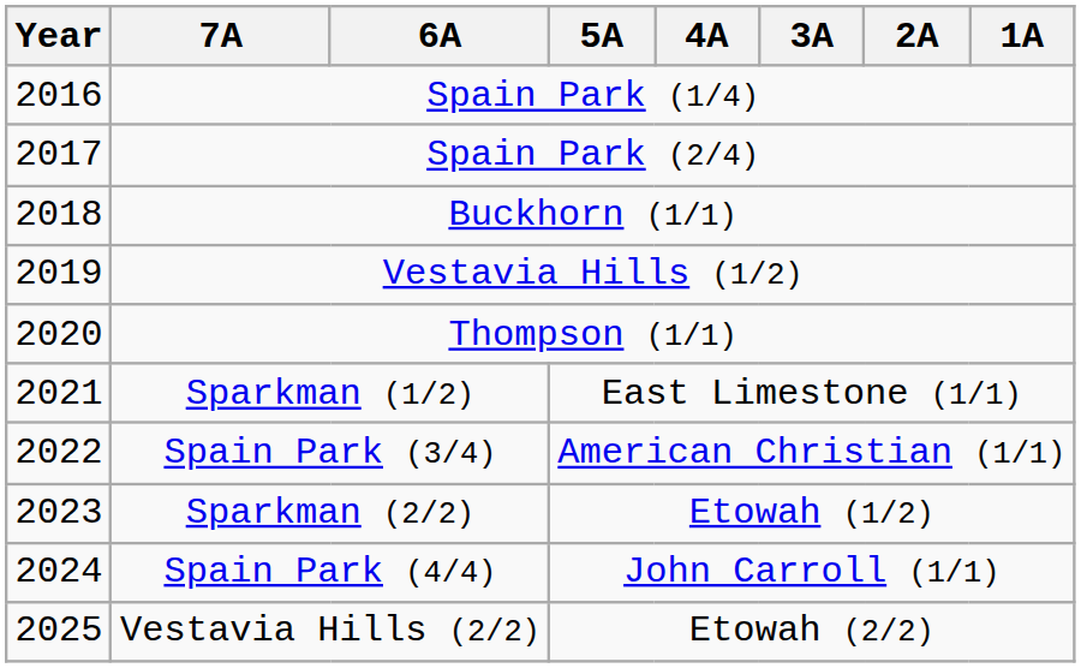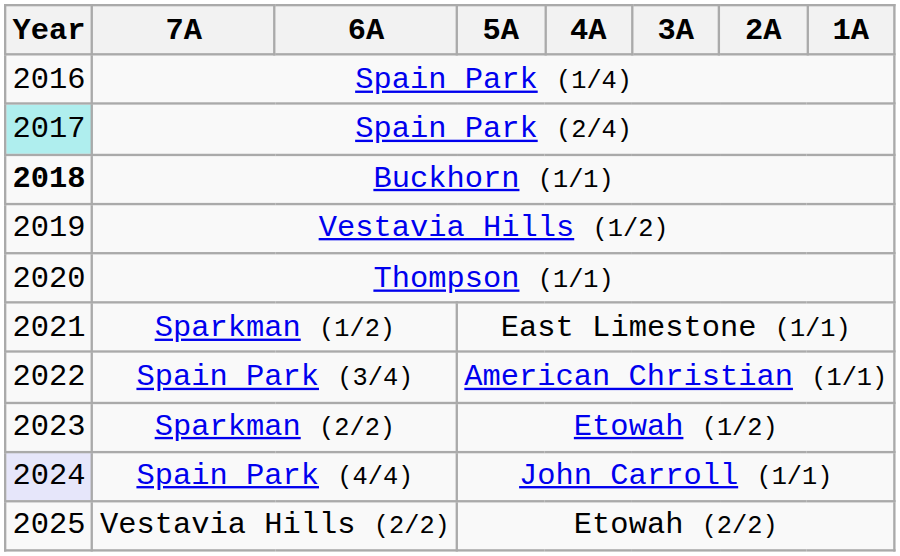Spain Park (2/4) | Year: no background -> paleturquoise background
Buckhorn (1/1) | Year: normal -> bold
Spain Park (4/4) | Year: no background -> lavender background
